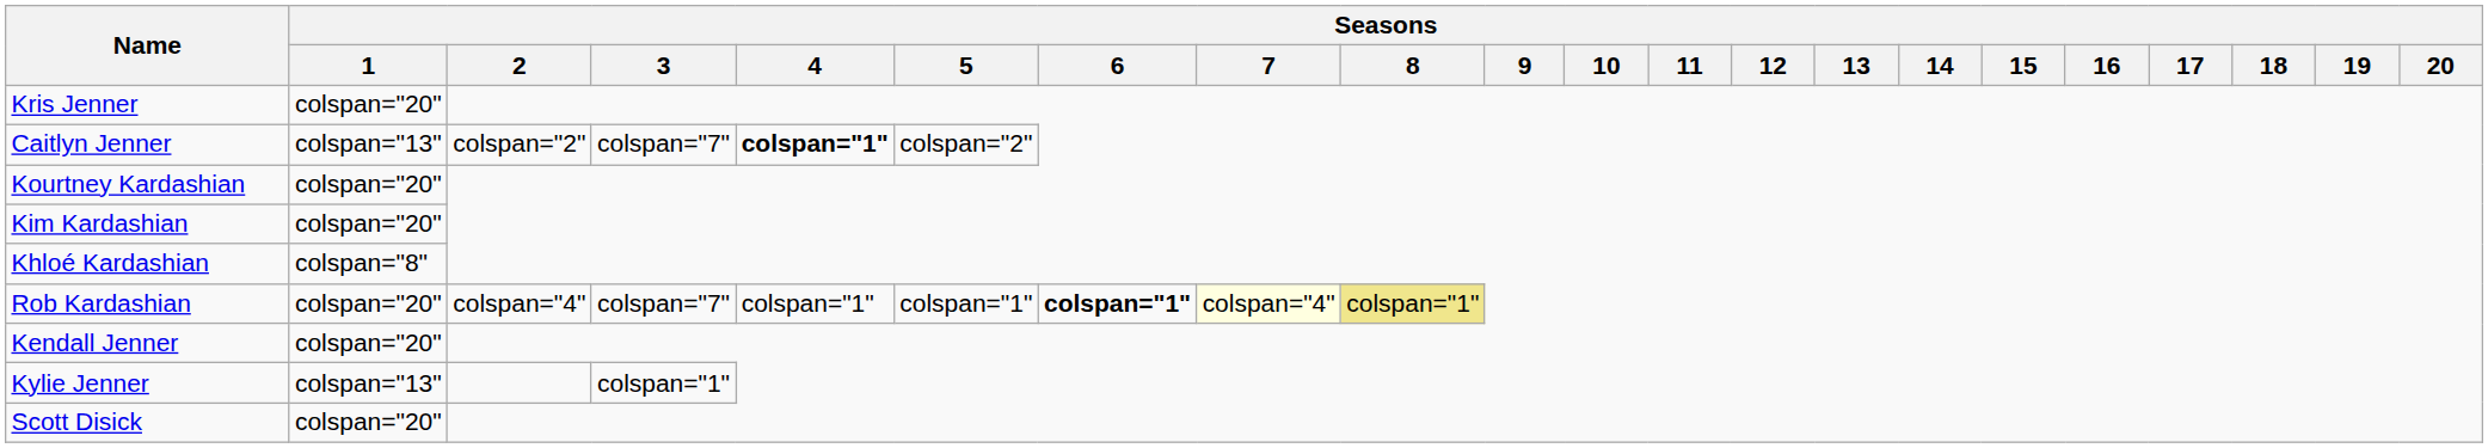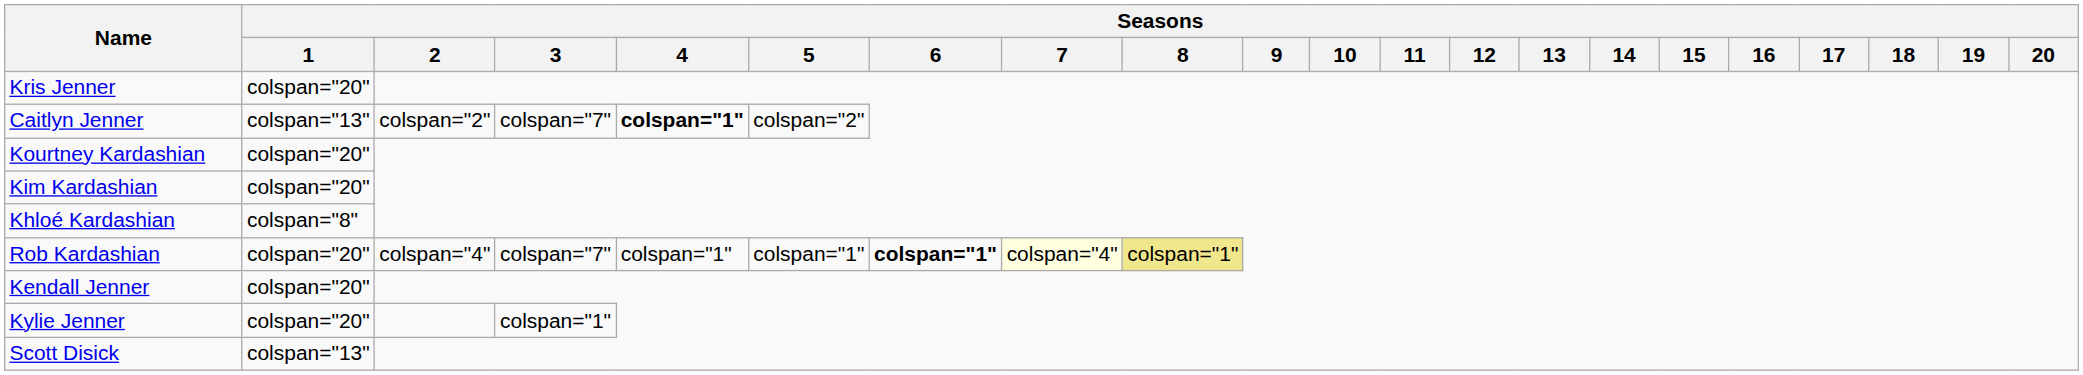Kylie Jenner | Seasons / 1: colspan="13" -> colspan="20"
Scott Disick | Seasons / 1: colspan="20" -> colspan="13"
